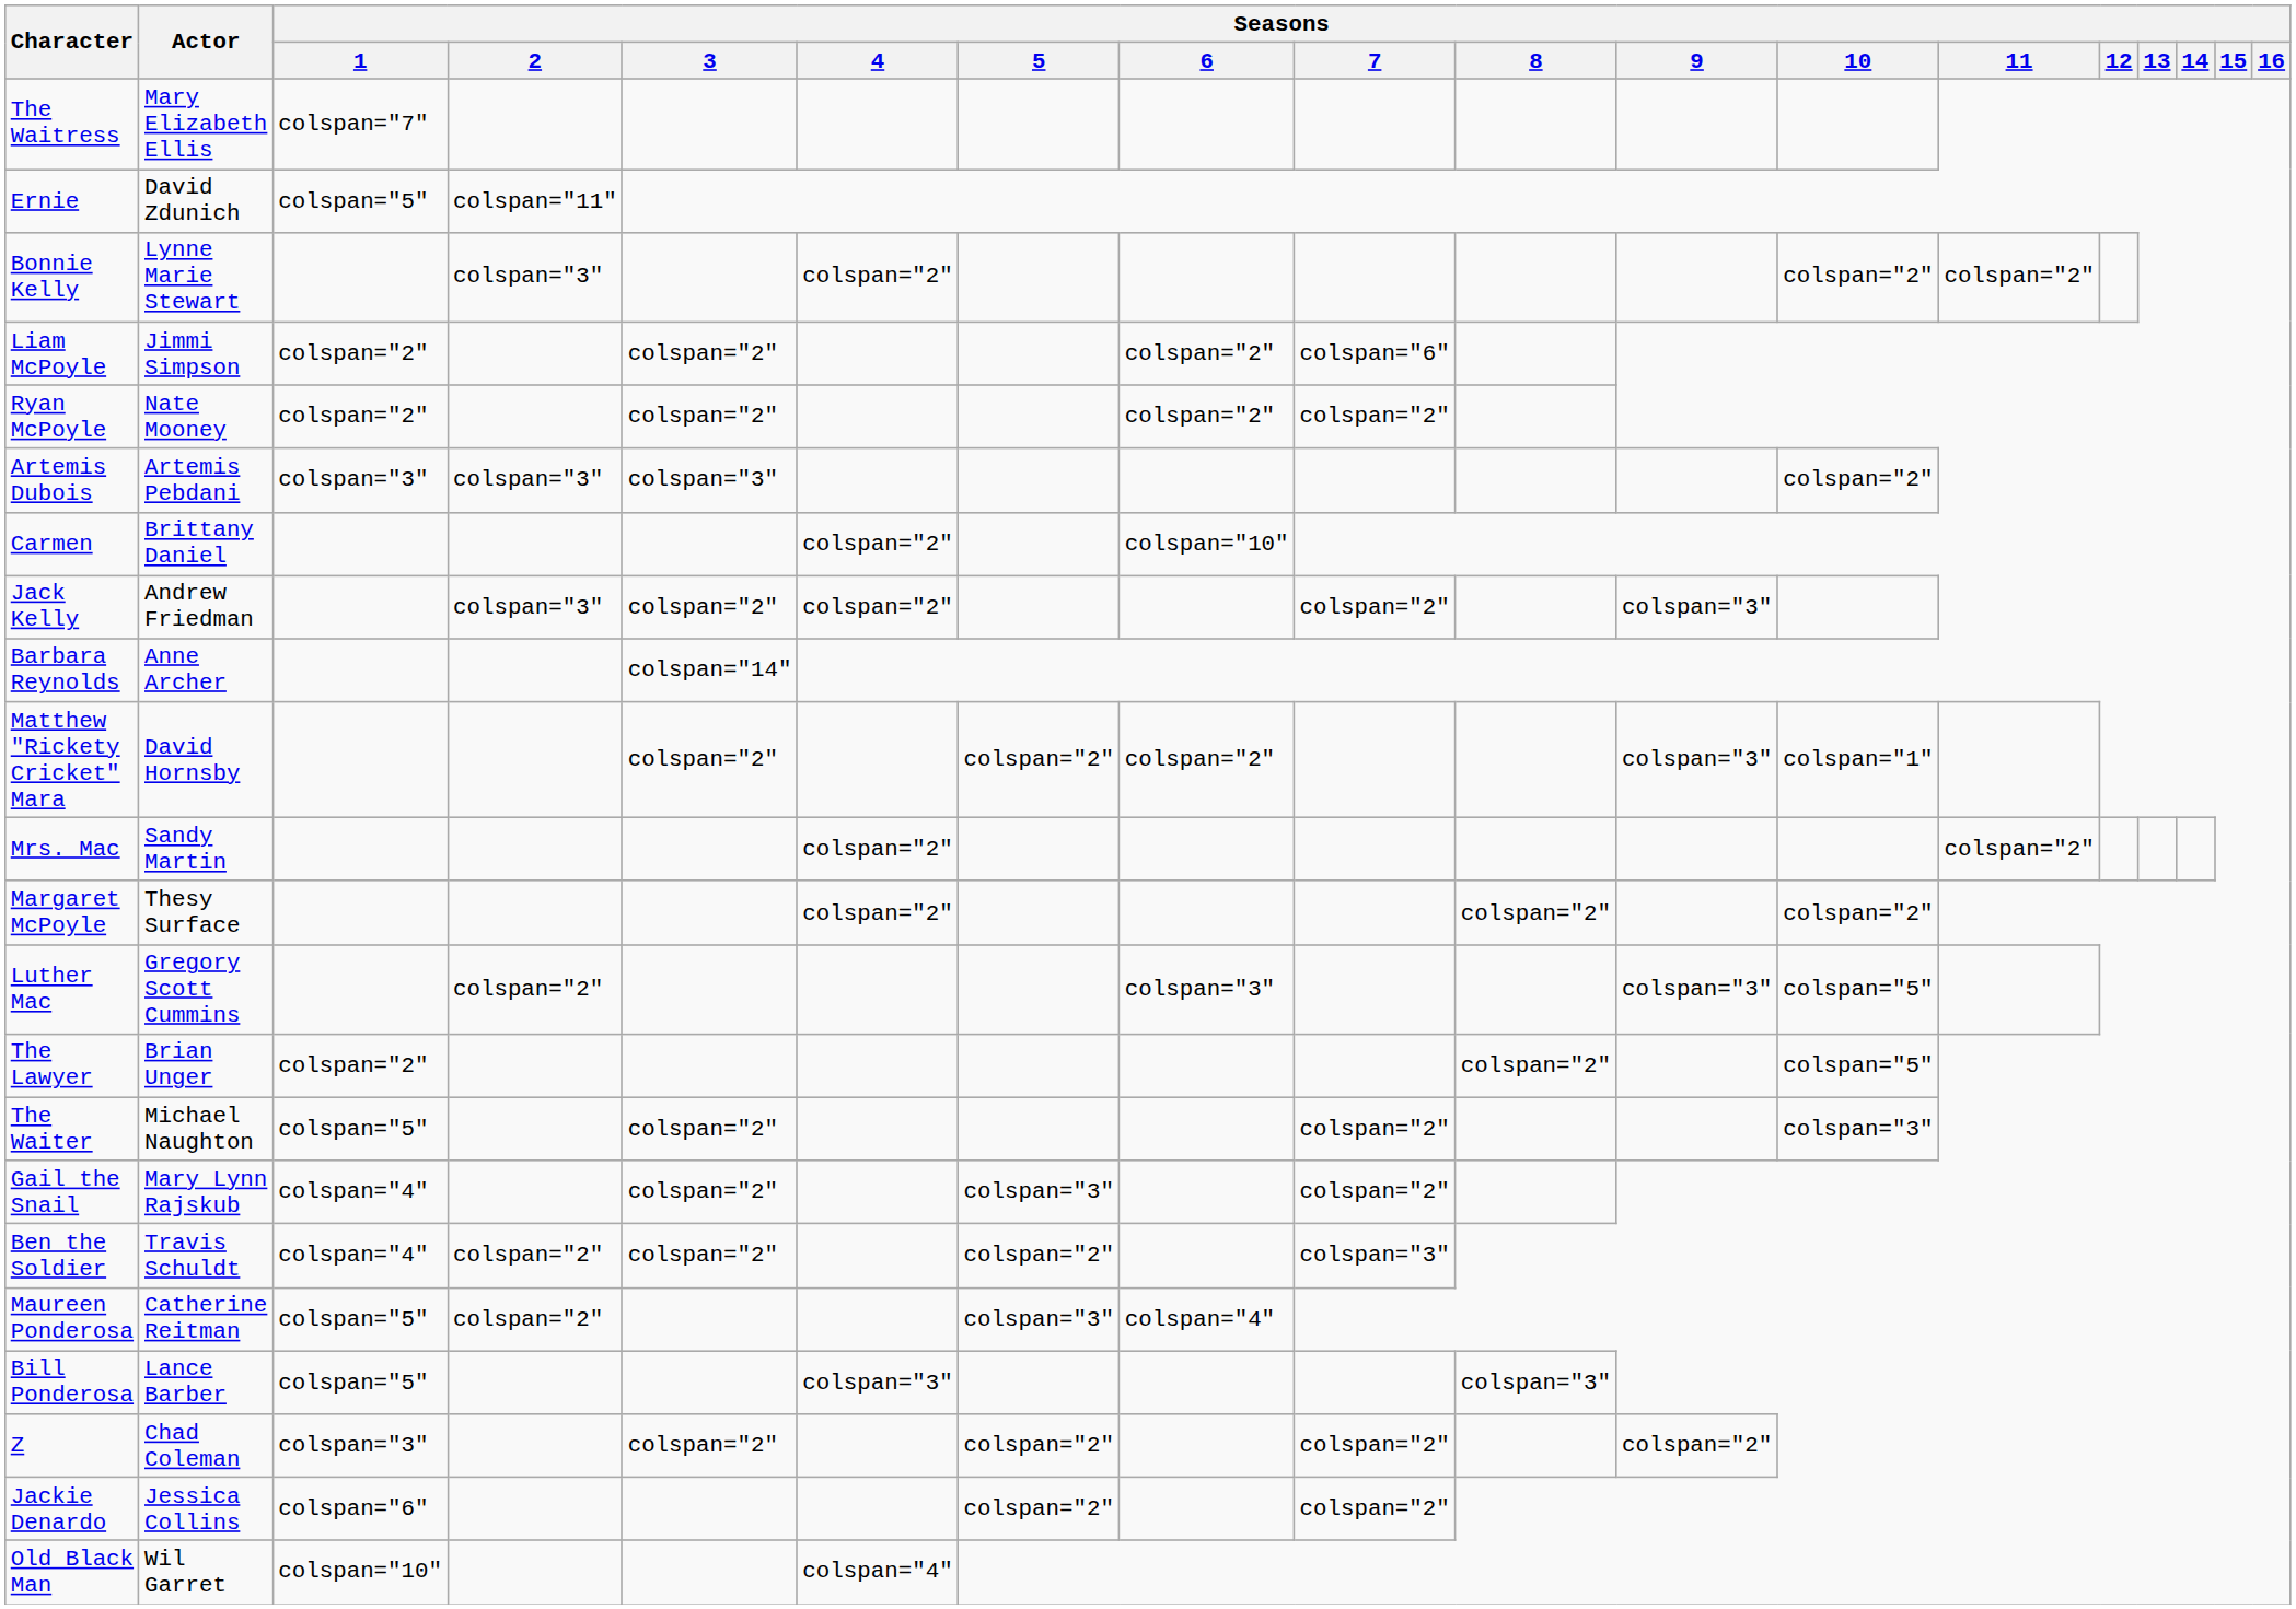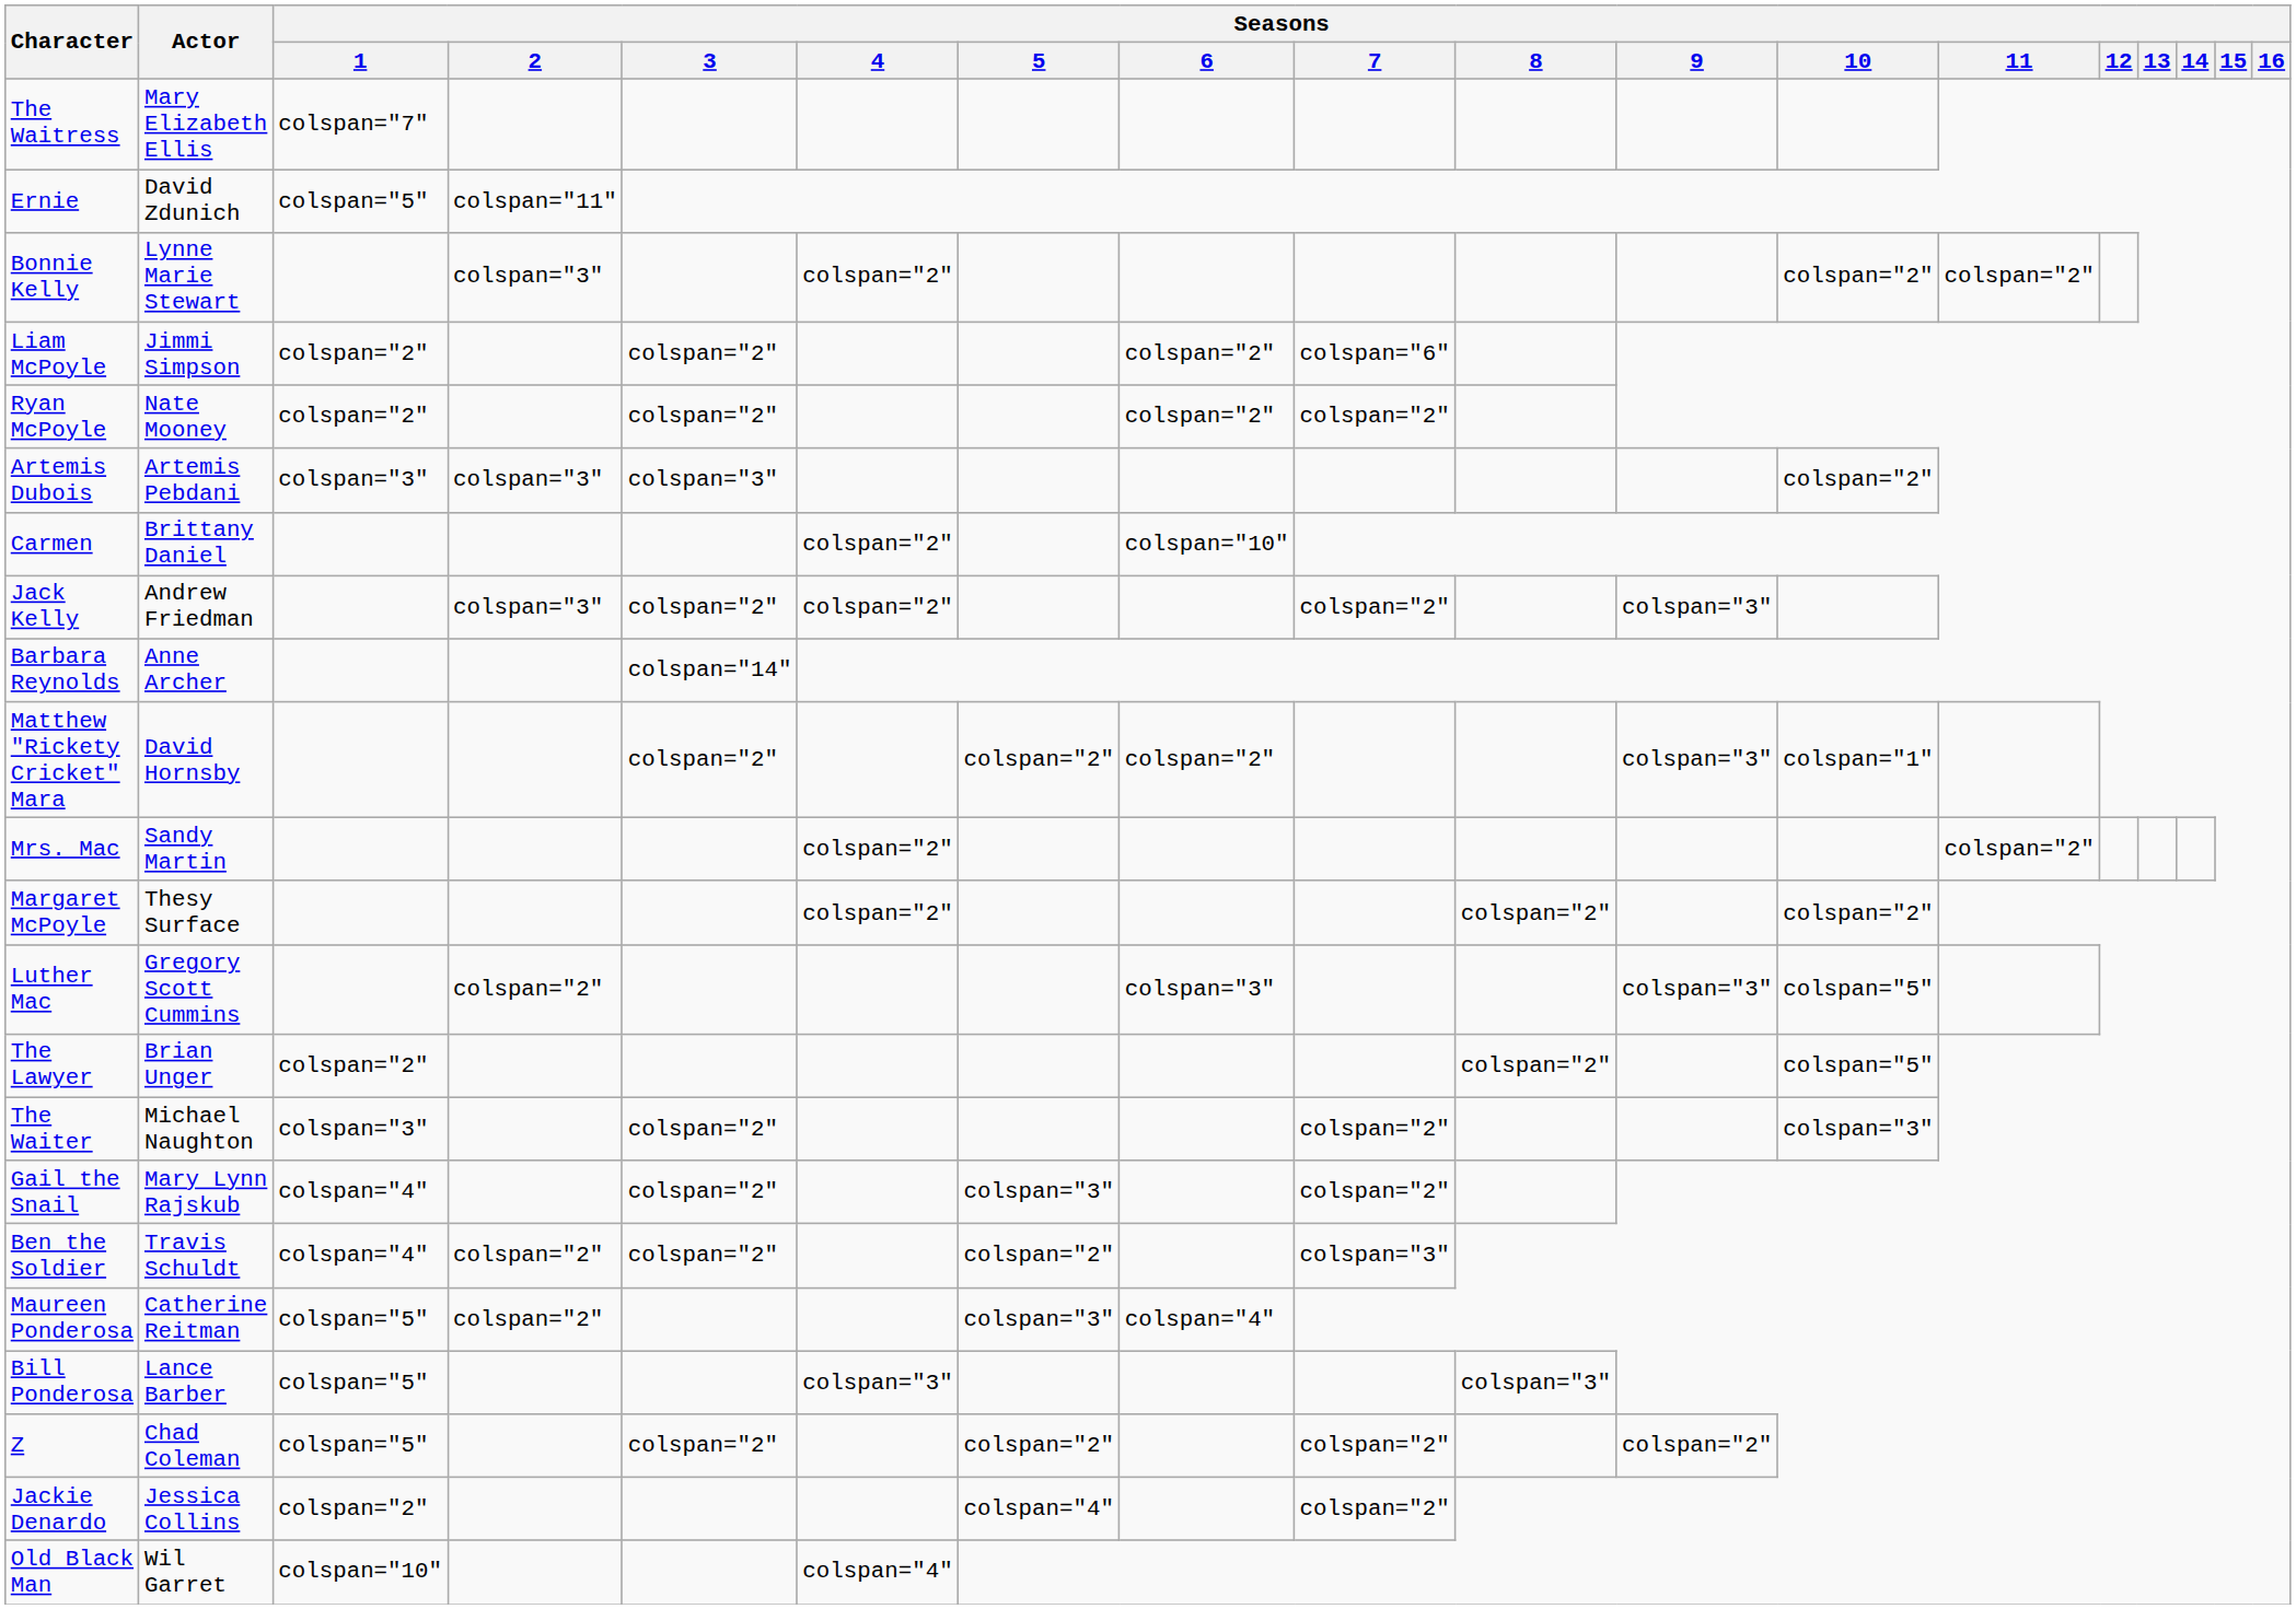The Waiter | Seasons / 1: colspan="5" -> colspan="3"
Z | Seasons / 1: colspan="3" -> colspan="5"
Jackie Denardo | Seasons / 1: colspan="6" -> colspan="2"
Jackie Denardo | Seasons / 5: colspan="2" -> colspan="4"
